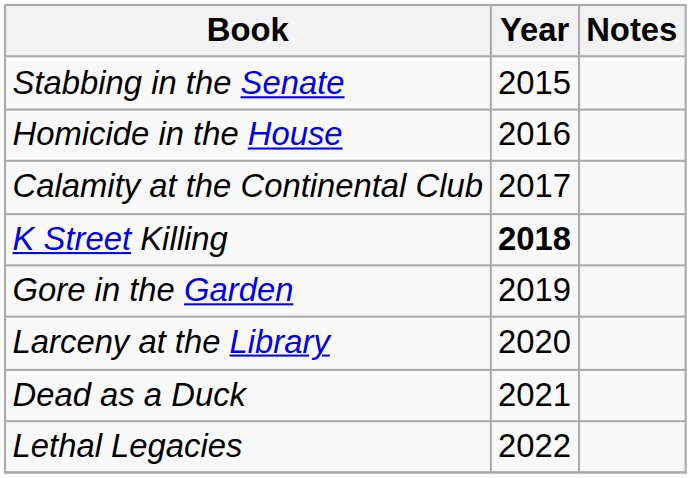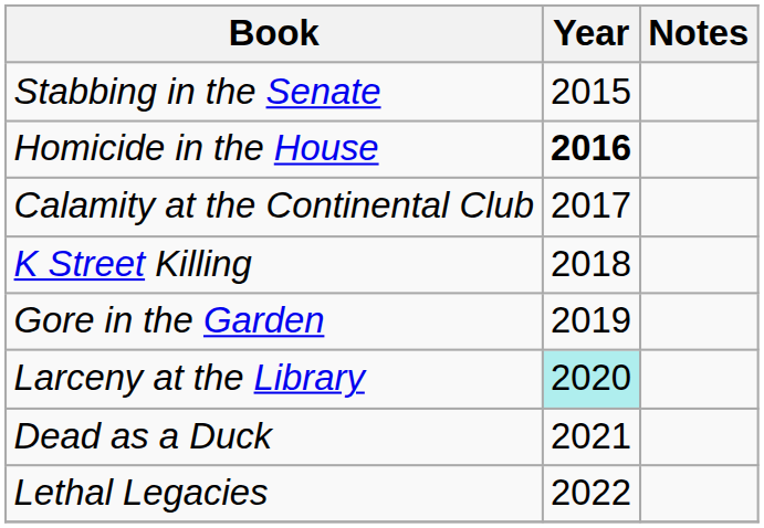Homicide in the House | Year: normal -> bold
K Street Killing | Year: bold -> normal
Larceny at the Library | Year: no background -> paleturquoise background
